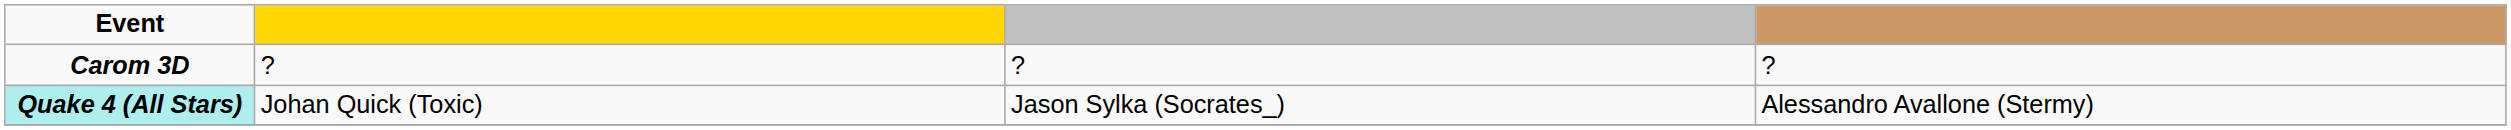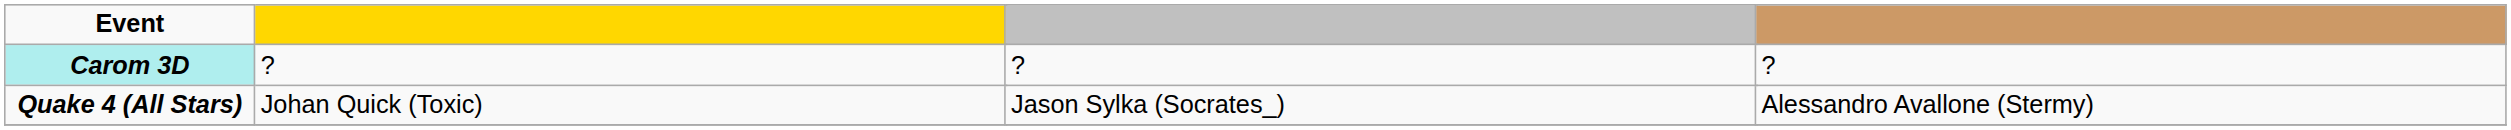Carom 3D | Event: no background -> paleturquoise background
Quake 4 (All Stars) | Event: paleturquoise background -> no background
